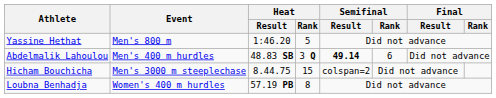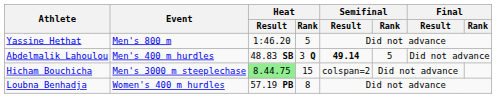Abdelmalik Lahoulou | Semifinal / Rank: 6 -> 5
Hicham Bouchicha | Heat / Result: no background -> lightgreen background
